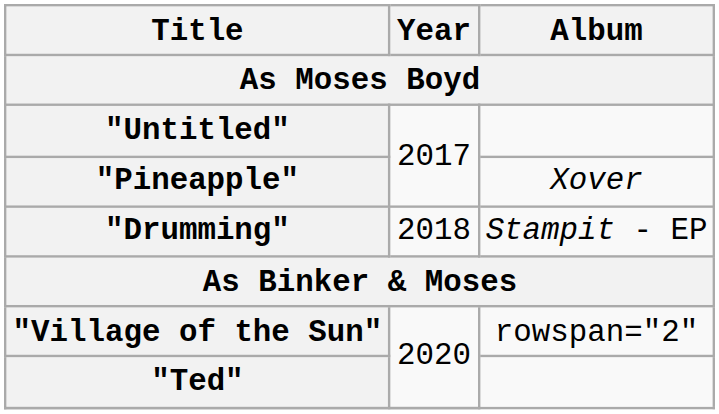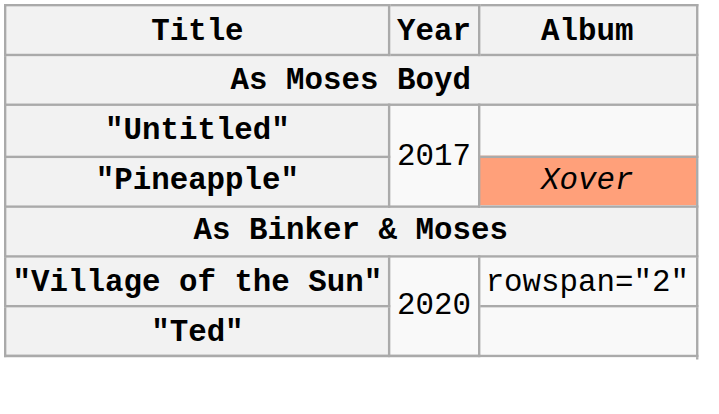"Pineapple" | Album: no background -> lightsalmon background
- row: "Drumming" | 2018 | Stampit - EP
